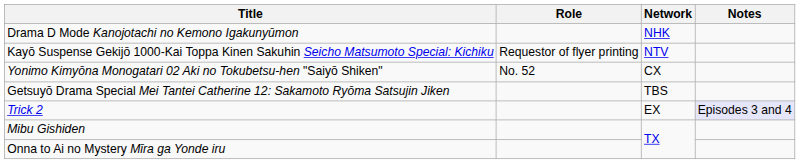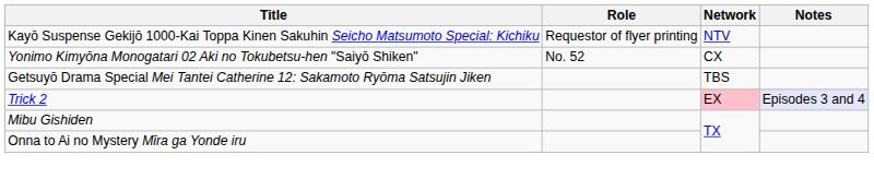- row: Drama D Mode Kanojotachi no Kemono Igakunyūmon | NHK
Trick 2 | Network: no background -> pink background
